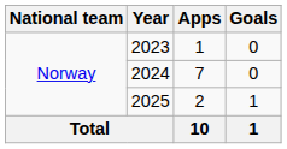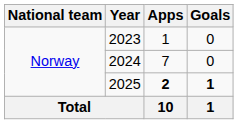2025 | Apps: normal -> bold
2025 | Goals: normal -> bold
